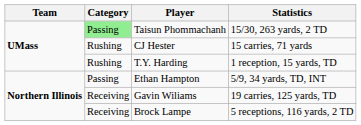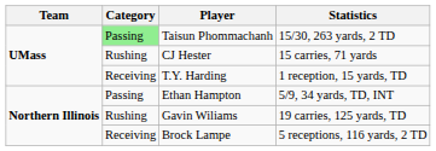T.Y. Harding | Category: Rushing -> Receiving
Gavin Wiliams | Category: Receiving -> Rushing
